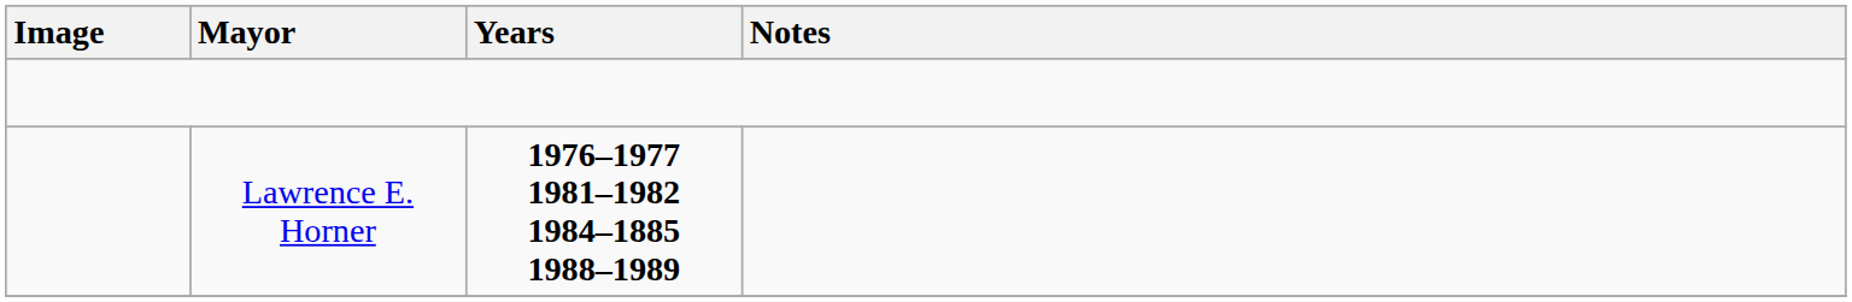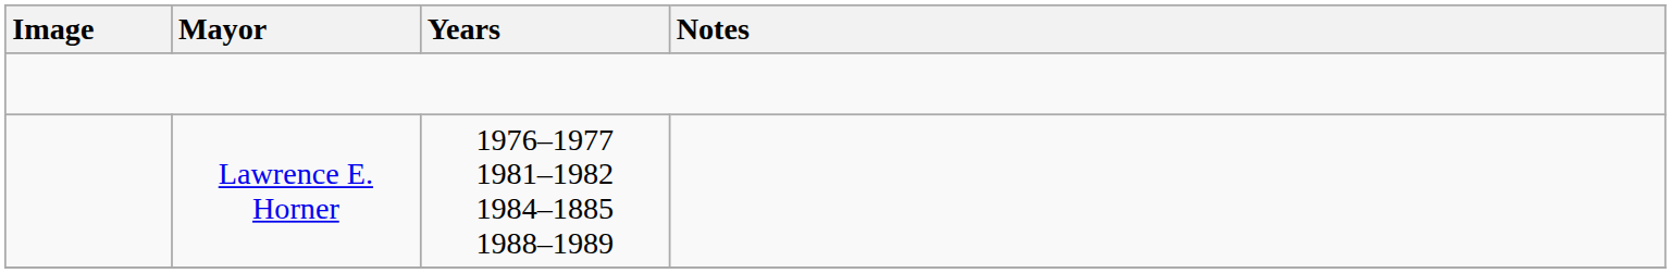Lawrence E. Horner | Years: bold -> normal
